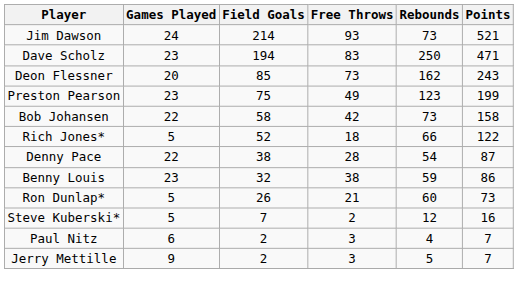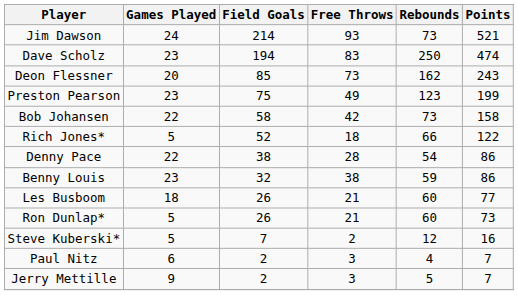Dave Scholz | Points: 471 -> 474
Denny Pace | Points: 87 -> 86
+ row: Les Busboom | 18 | 26 | 21 | 60 | 77
